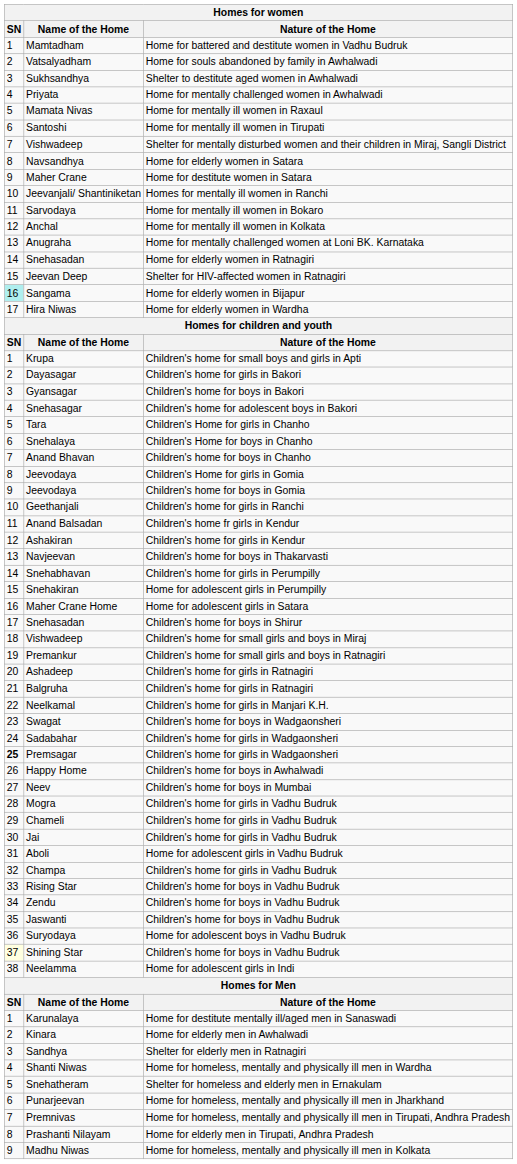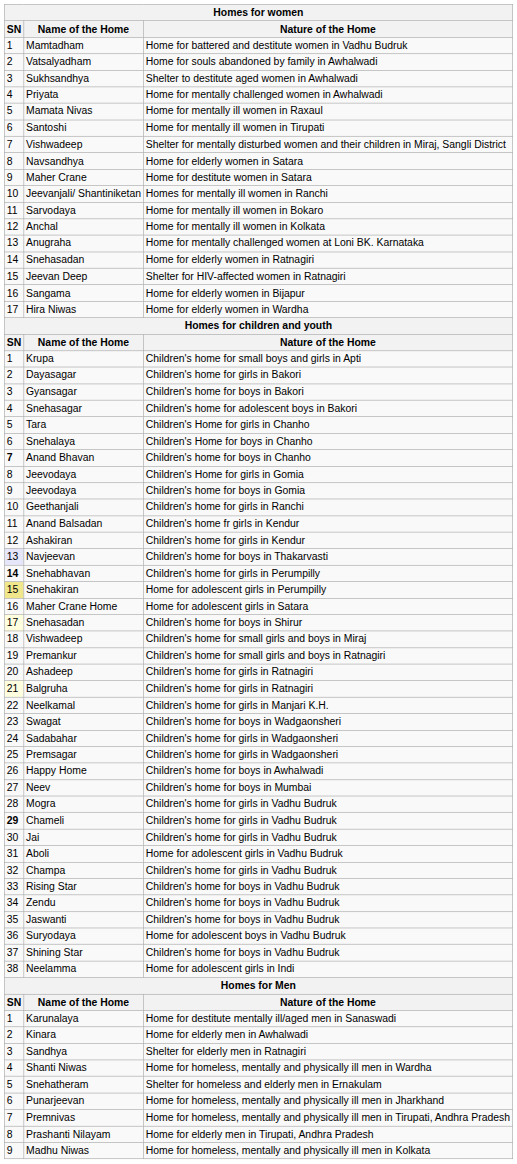Sangama | SN: paleturquoise background -> no background
Anand Bhavan | SN: normal -> bold
Navjeevan | SN: no background -> lavender background
Snehabhavan | SN: normal -> bold
Snehakiran | SN: no background -> khaki background
Snehasadan / Children's home for boys in Shirur | SN: no background -> lightyellow background
Balgruha | SN: no background -> lightyellow background
Premsagar | SN: bold -> normal
Chameli | SN: normal -> bold
Shining Star | SN: lightyellow background -> no background
